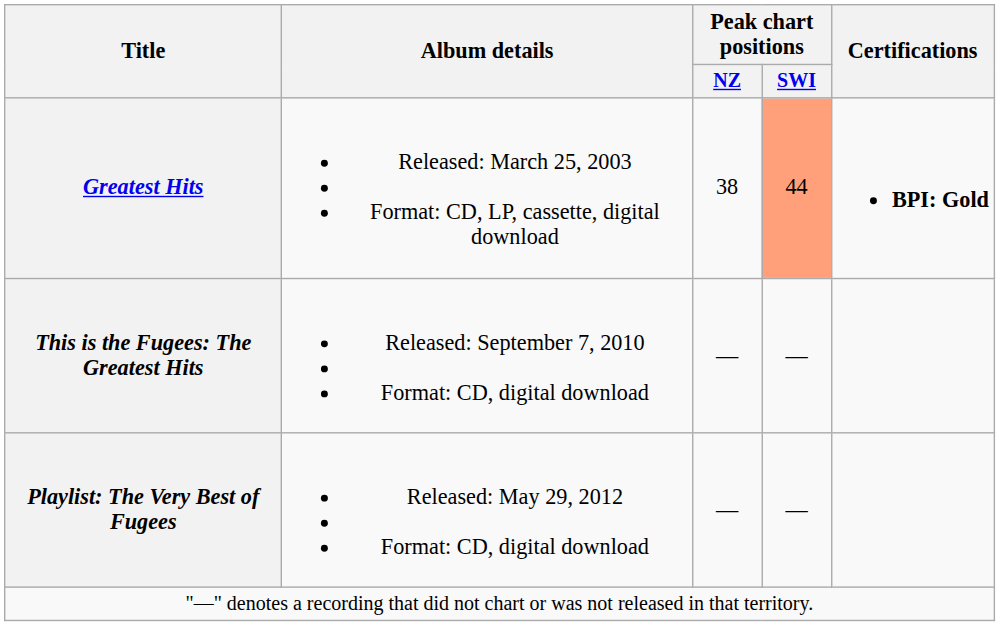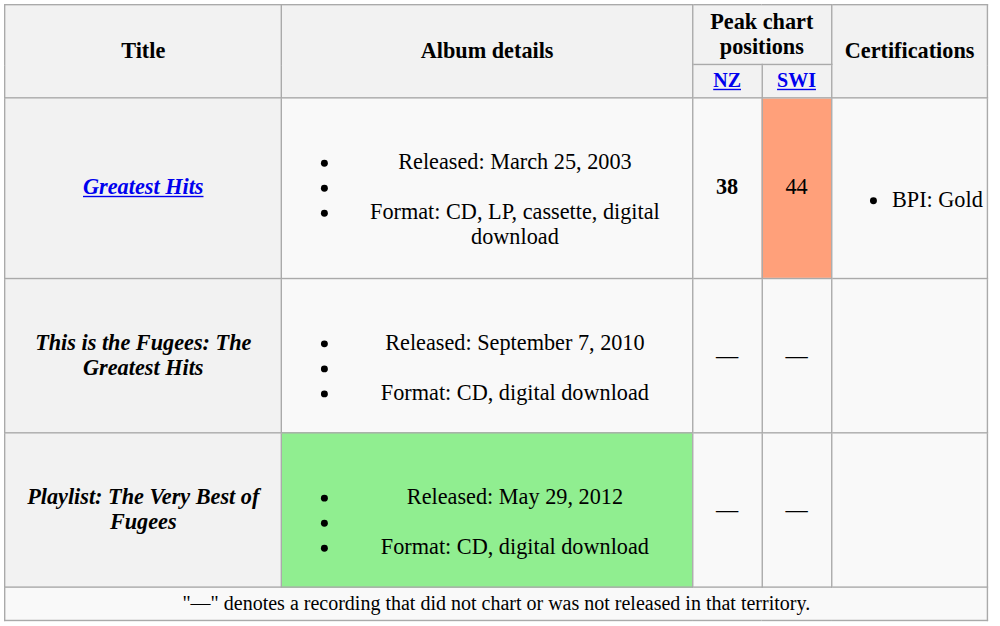Greatest Hits | Peak chart positions / NZ: normal -> bold
Greatest Hits | Certifications: bold -> normal
Playlist: The Very Best of Fugees | Album details: no background -> lightgreen background
